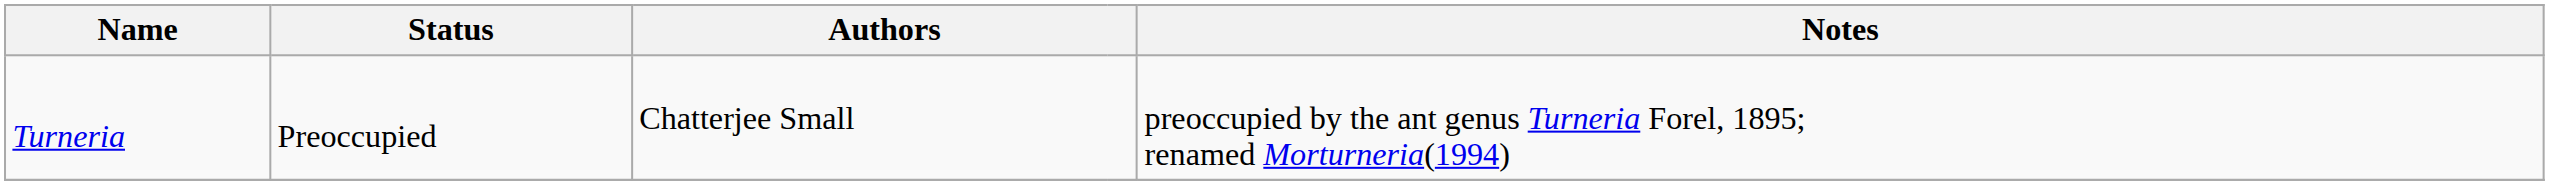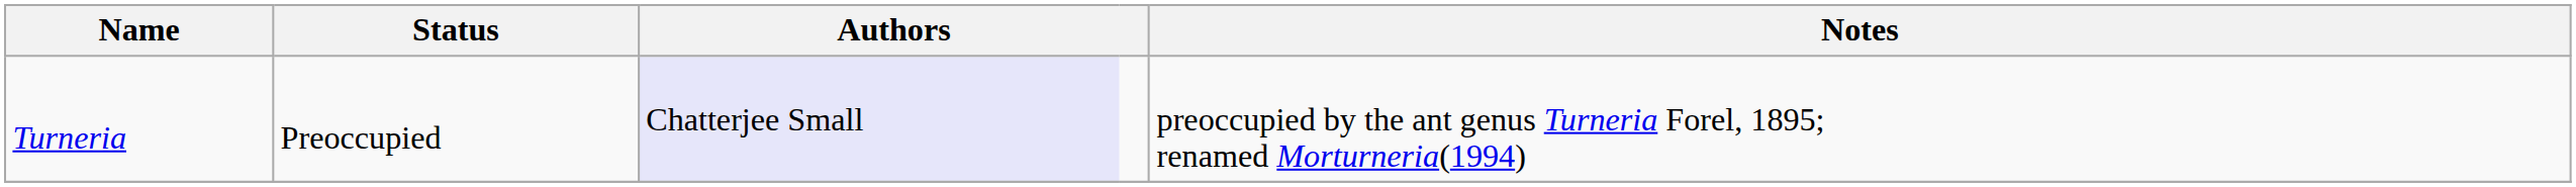Turneria | column 3: no background -> lavender background
